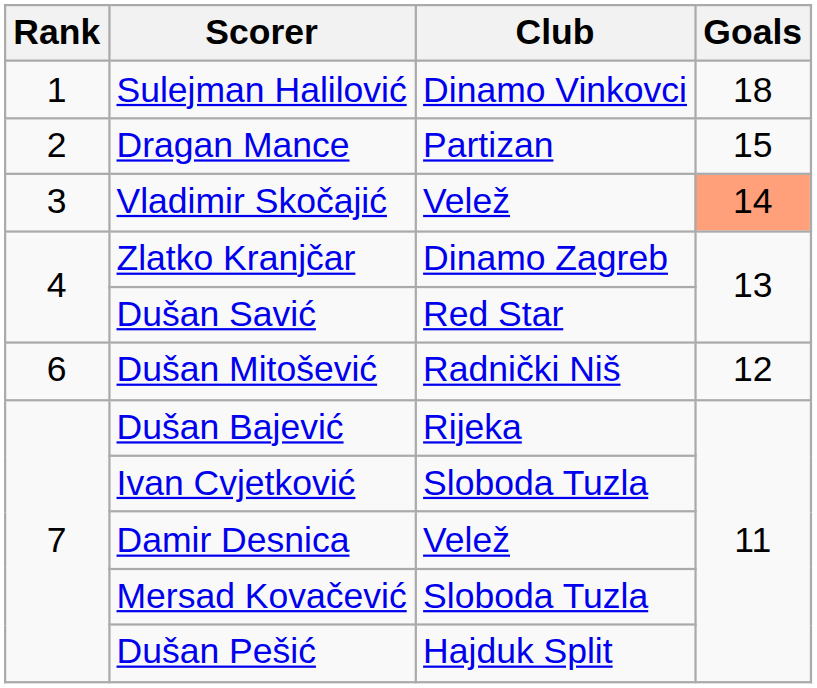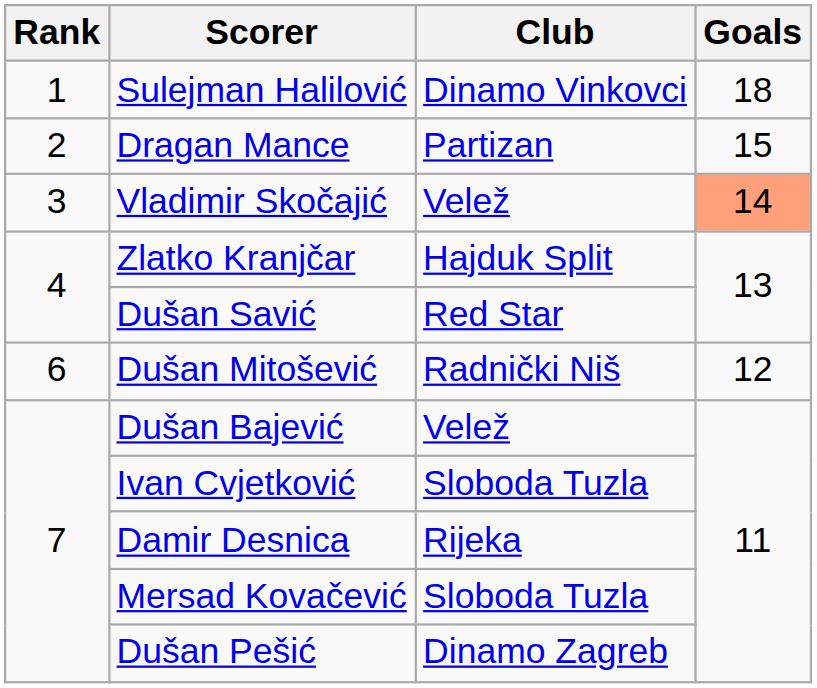Zlatko Kranjčar | Club: Dinamo Zagreb -> Hajduk Split
Dušan Bajević | Club: Rijeka -> Velež
Damir Desnica | Club: Velež -> Rijeka
Dušan Pešić | Club: Hajduk Split -> Dinamo Zagreb
